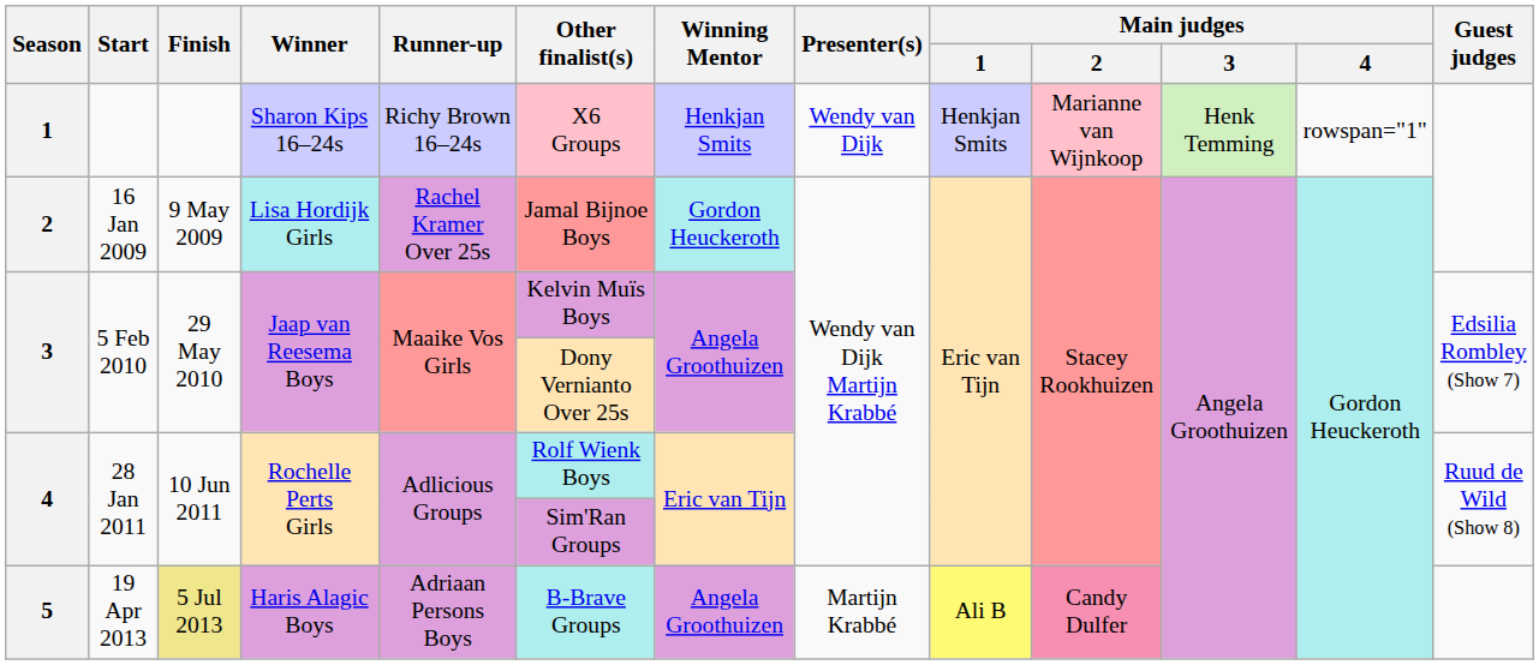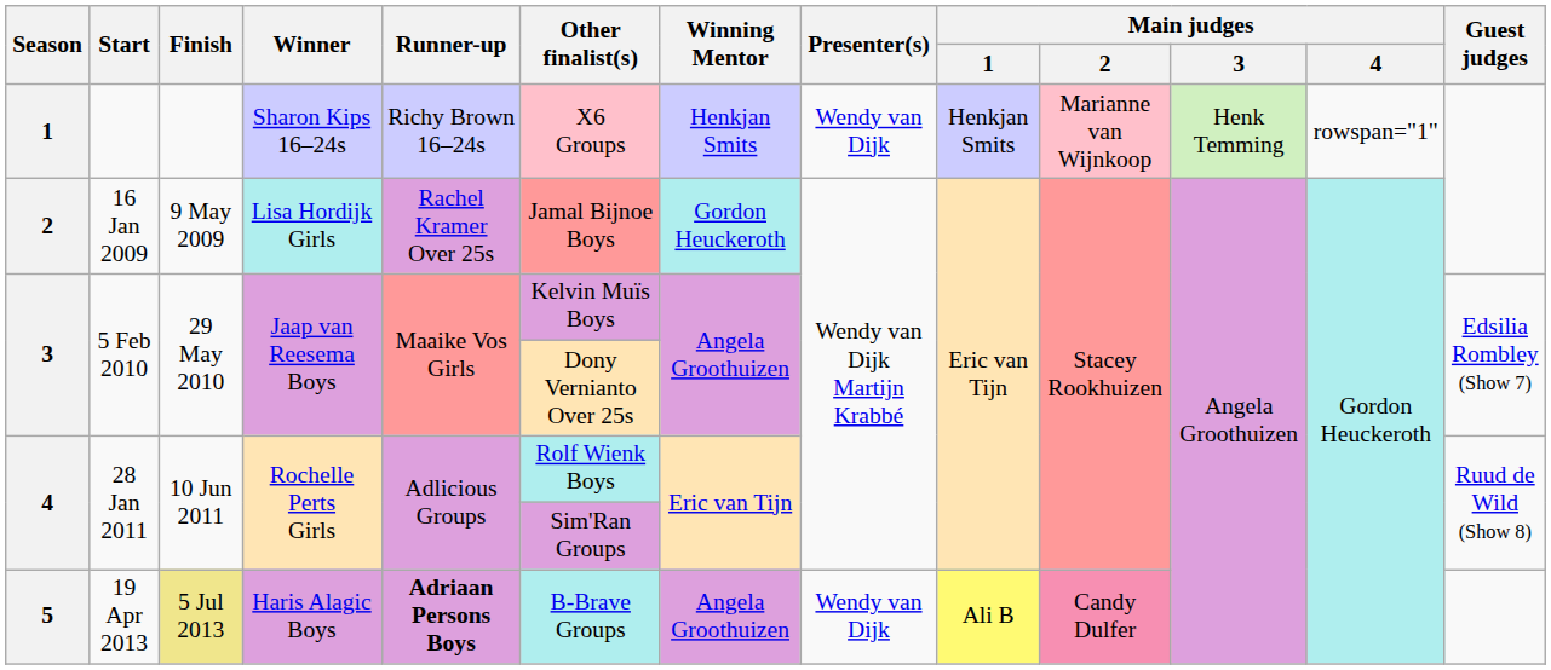5 | Runner-up: normal -> bold
5 | Presenter(s): Martijn Krabbé -> Wendy van Dijk
